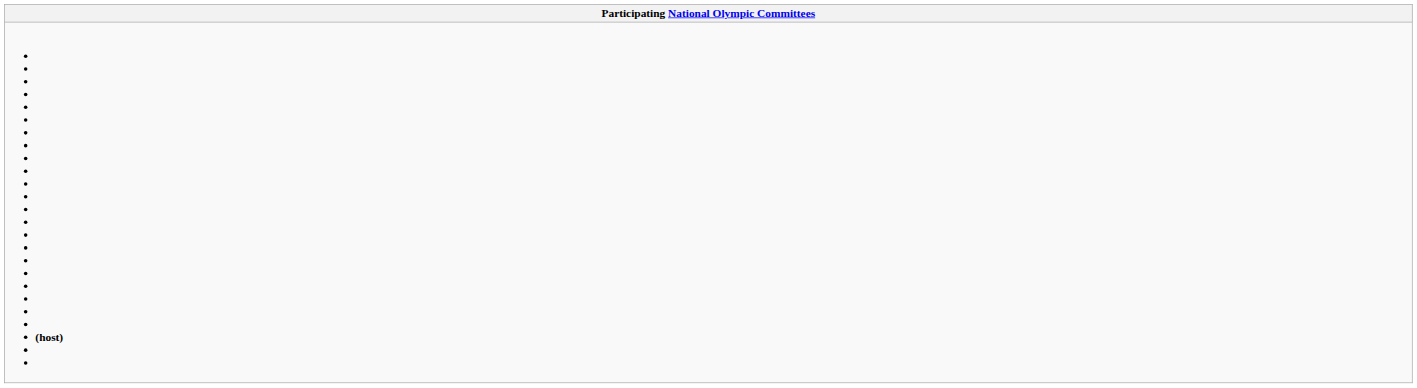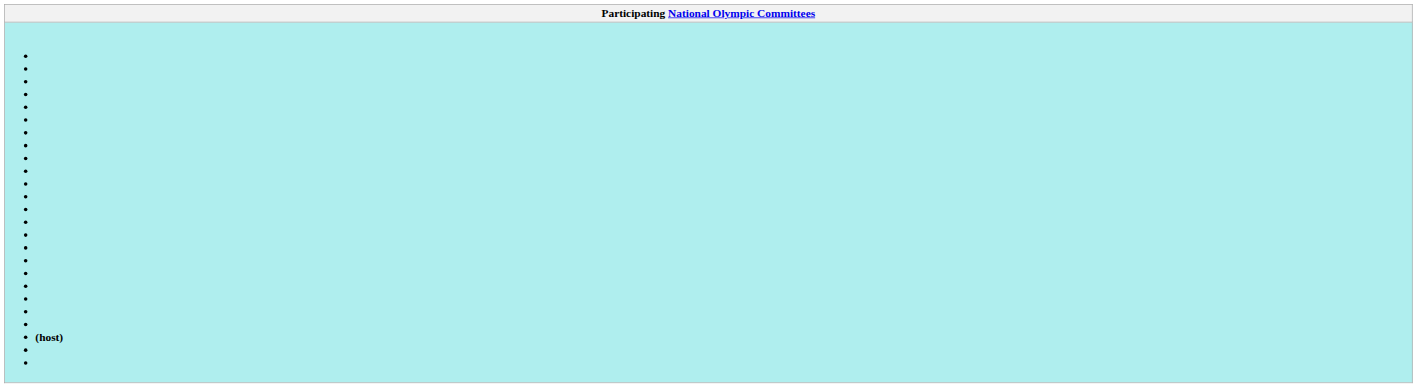row 2 | column 1: no background -> paleturquoise background
